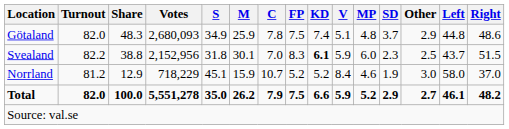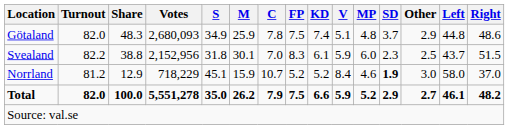Svealand | KD: bold -> normal
Norrland | SD: normal -> bold
